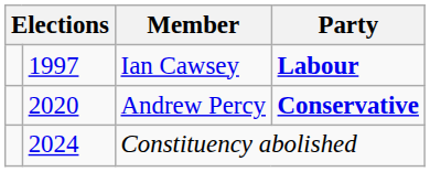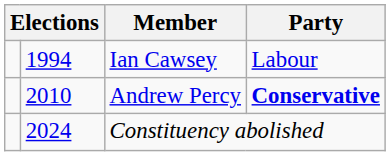Ian Cawsey | column 2: 1997 -> 1994
Ian Cawsey | Party: bold -> normal
Andrew Percy | column 2: 2020 -> 2010
